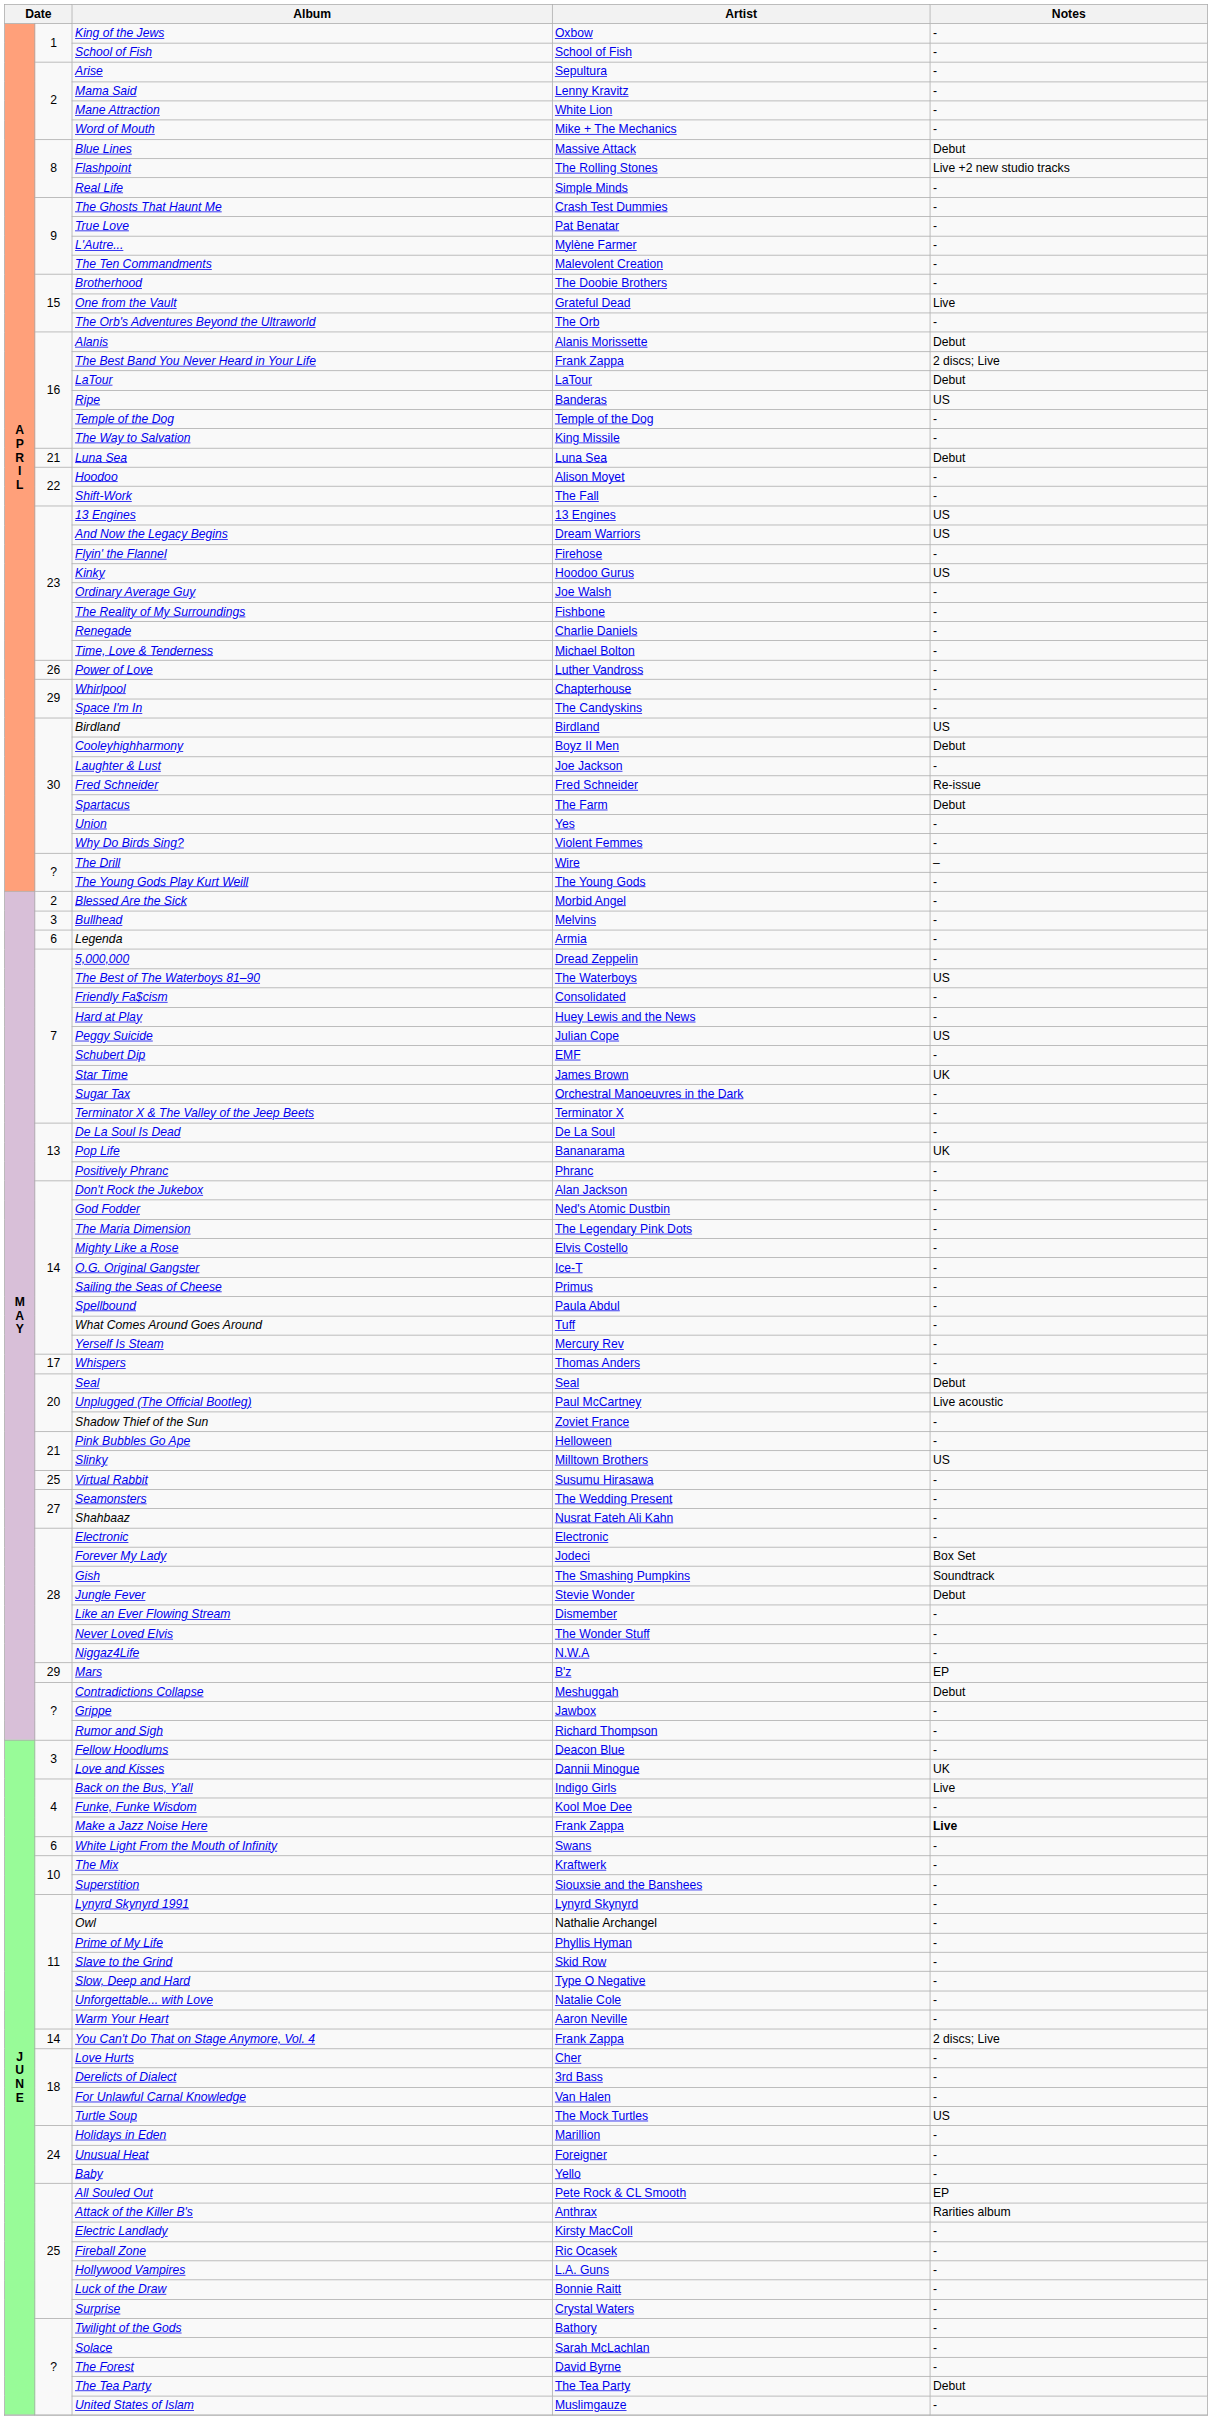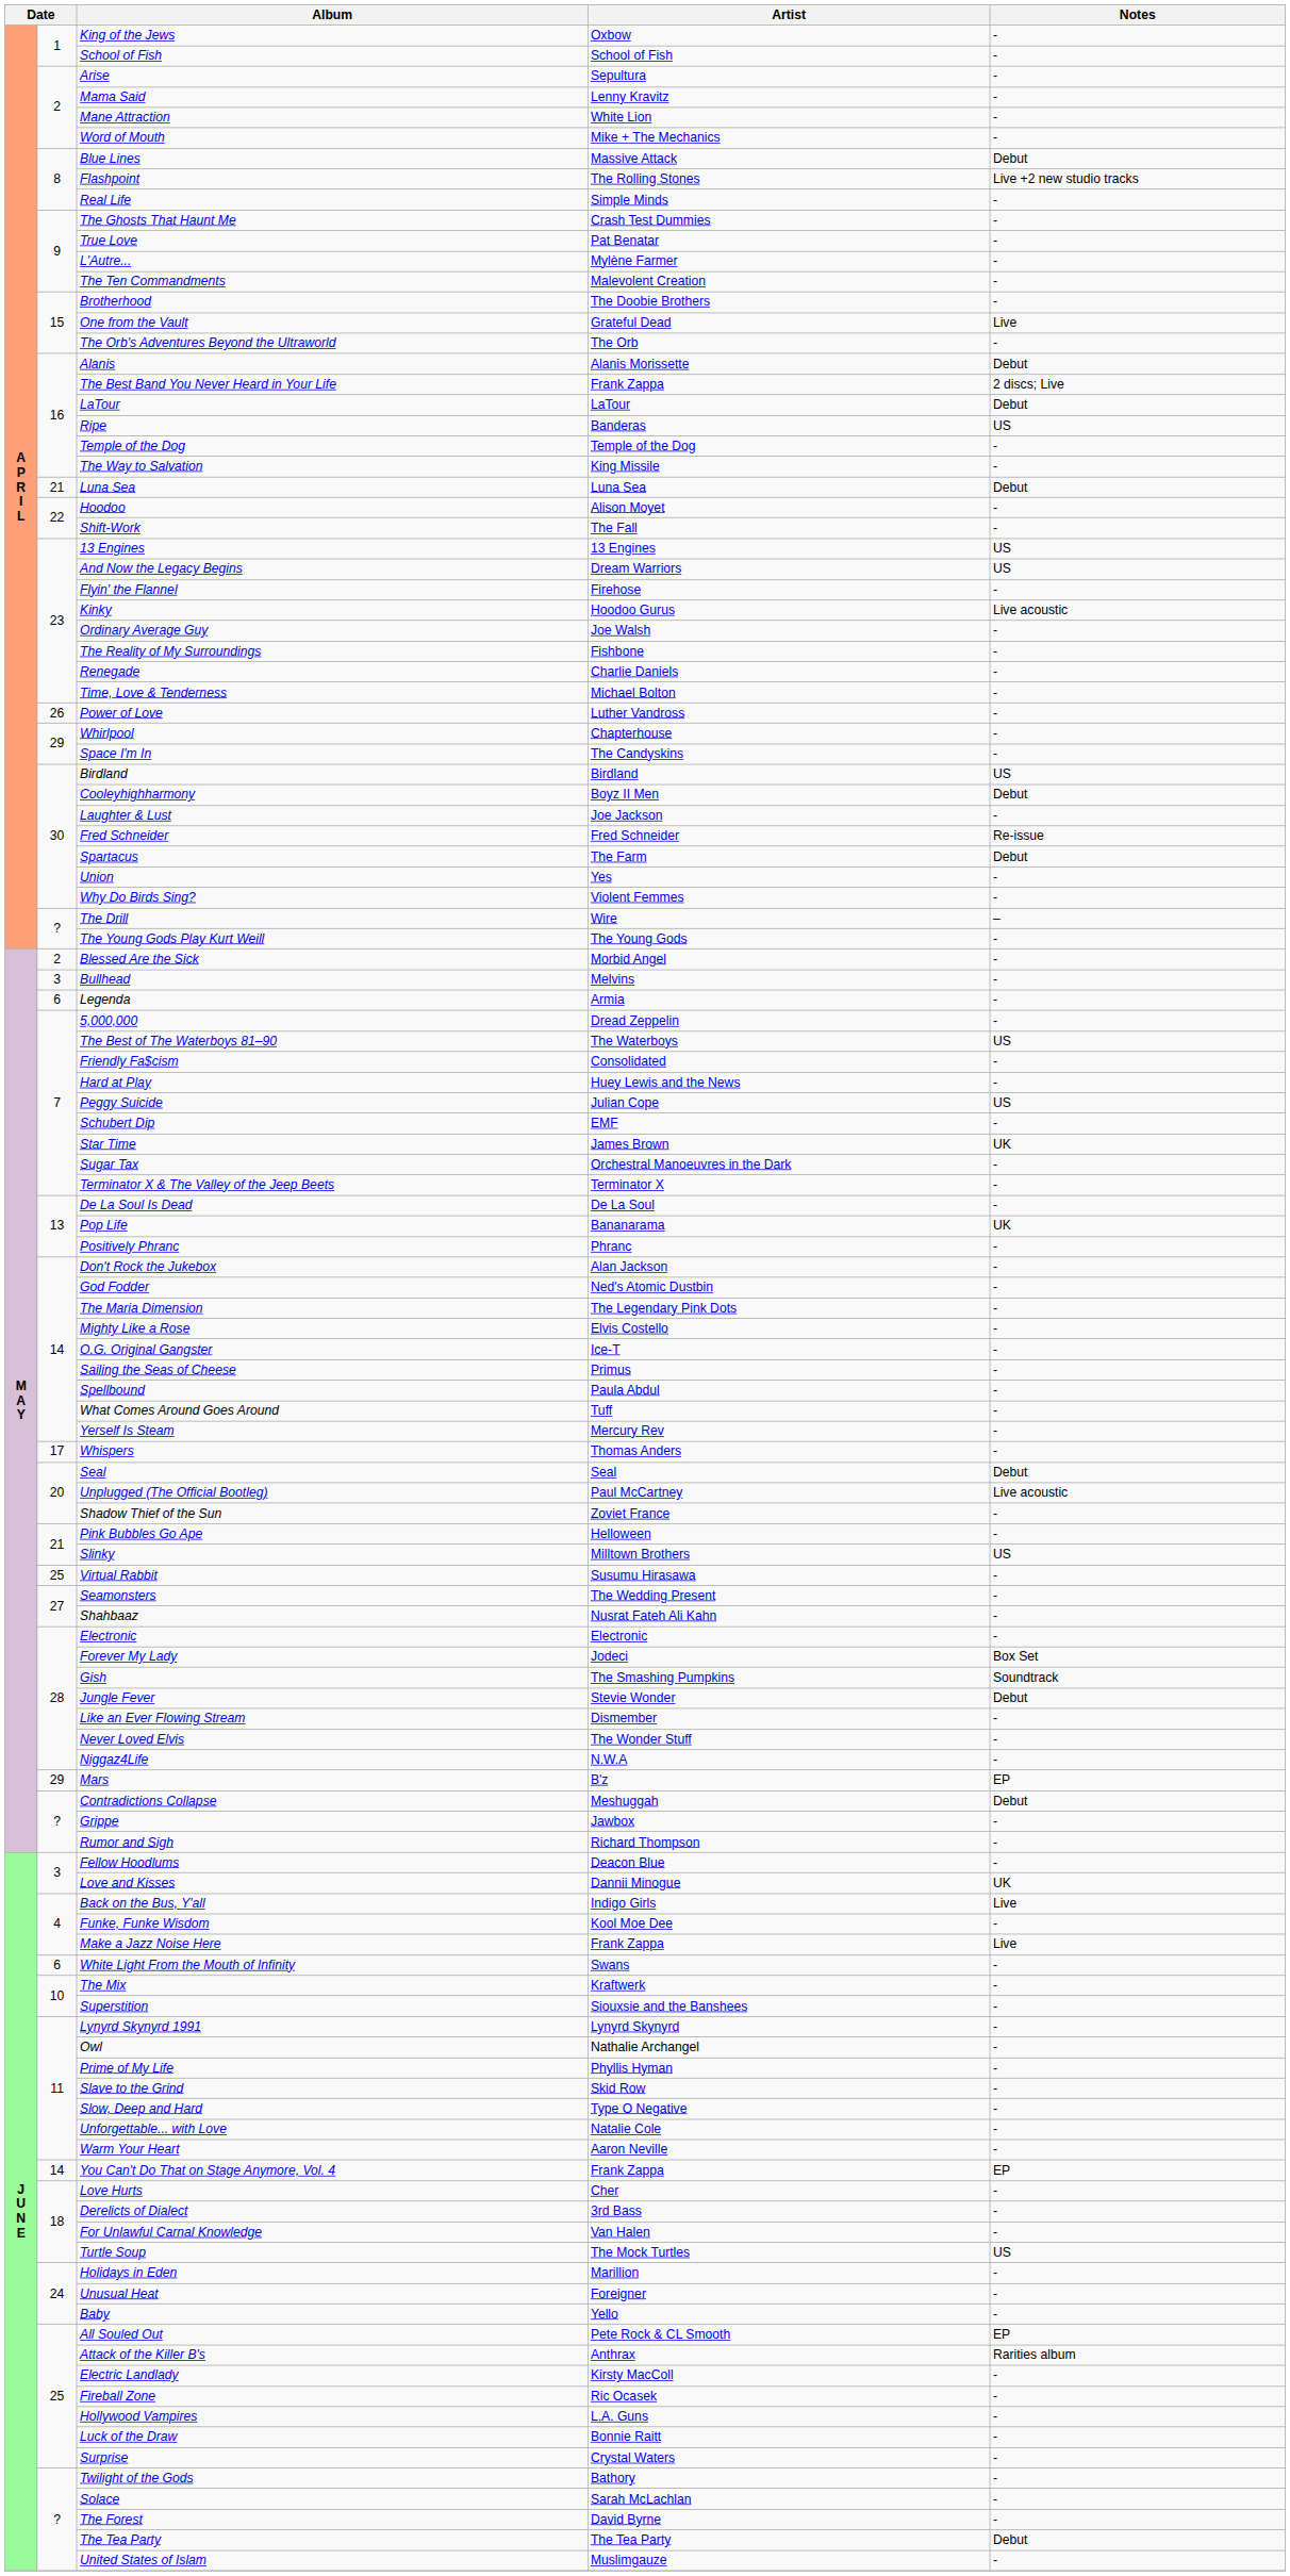Kinky | Notes: US -> Live acoustic
Make a Jazz Noise Here | Notes: bold -> normal
You Can't Do That on Stage Anymore, Vol. 4 | Notes: 2 discs; Live -> EP
